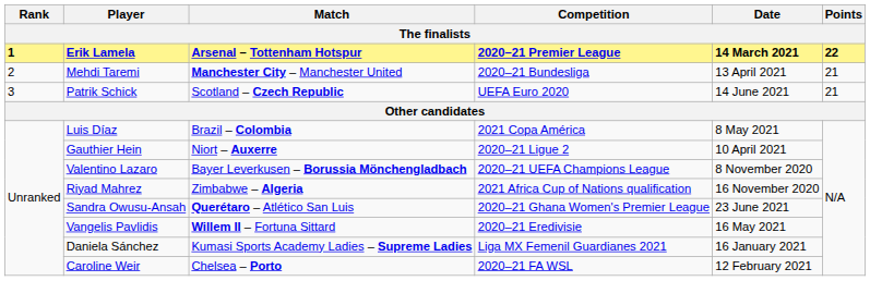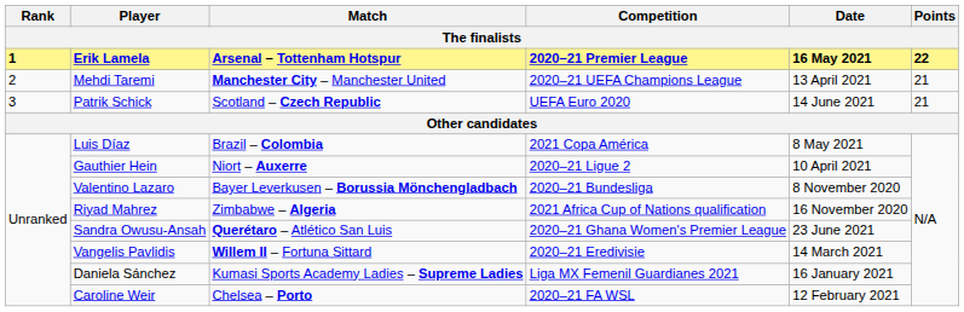Erik Lamela | Date: 14 March 2021 -> 16 May 2021
Mehdi Taremi | Competition: 2020–21 Bundesliga -> 2020–21 UEFA Champions League
Valentino Lazaro | Competition: 2020–21 UEFA Champions League -> 2020–21 Bundesliga
Vangelis Pavlidis | Date: 16 May 2021 -> 14 March 2021
